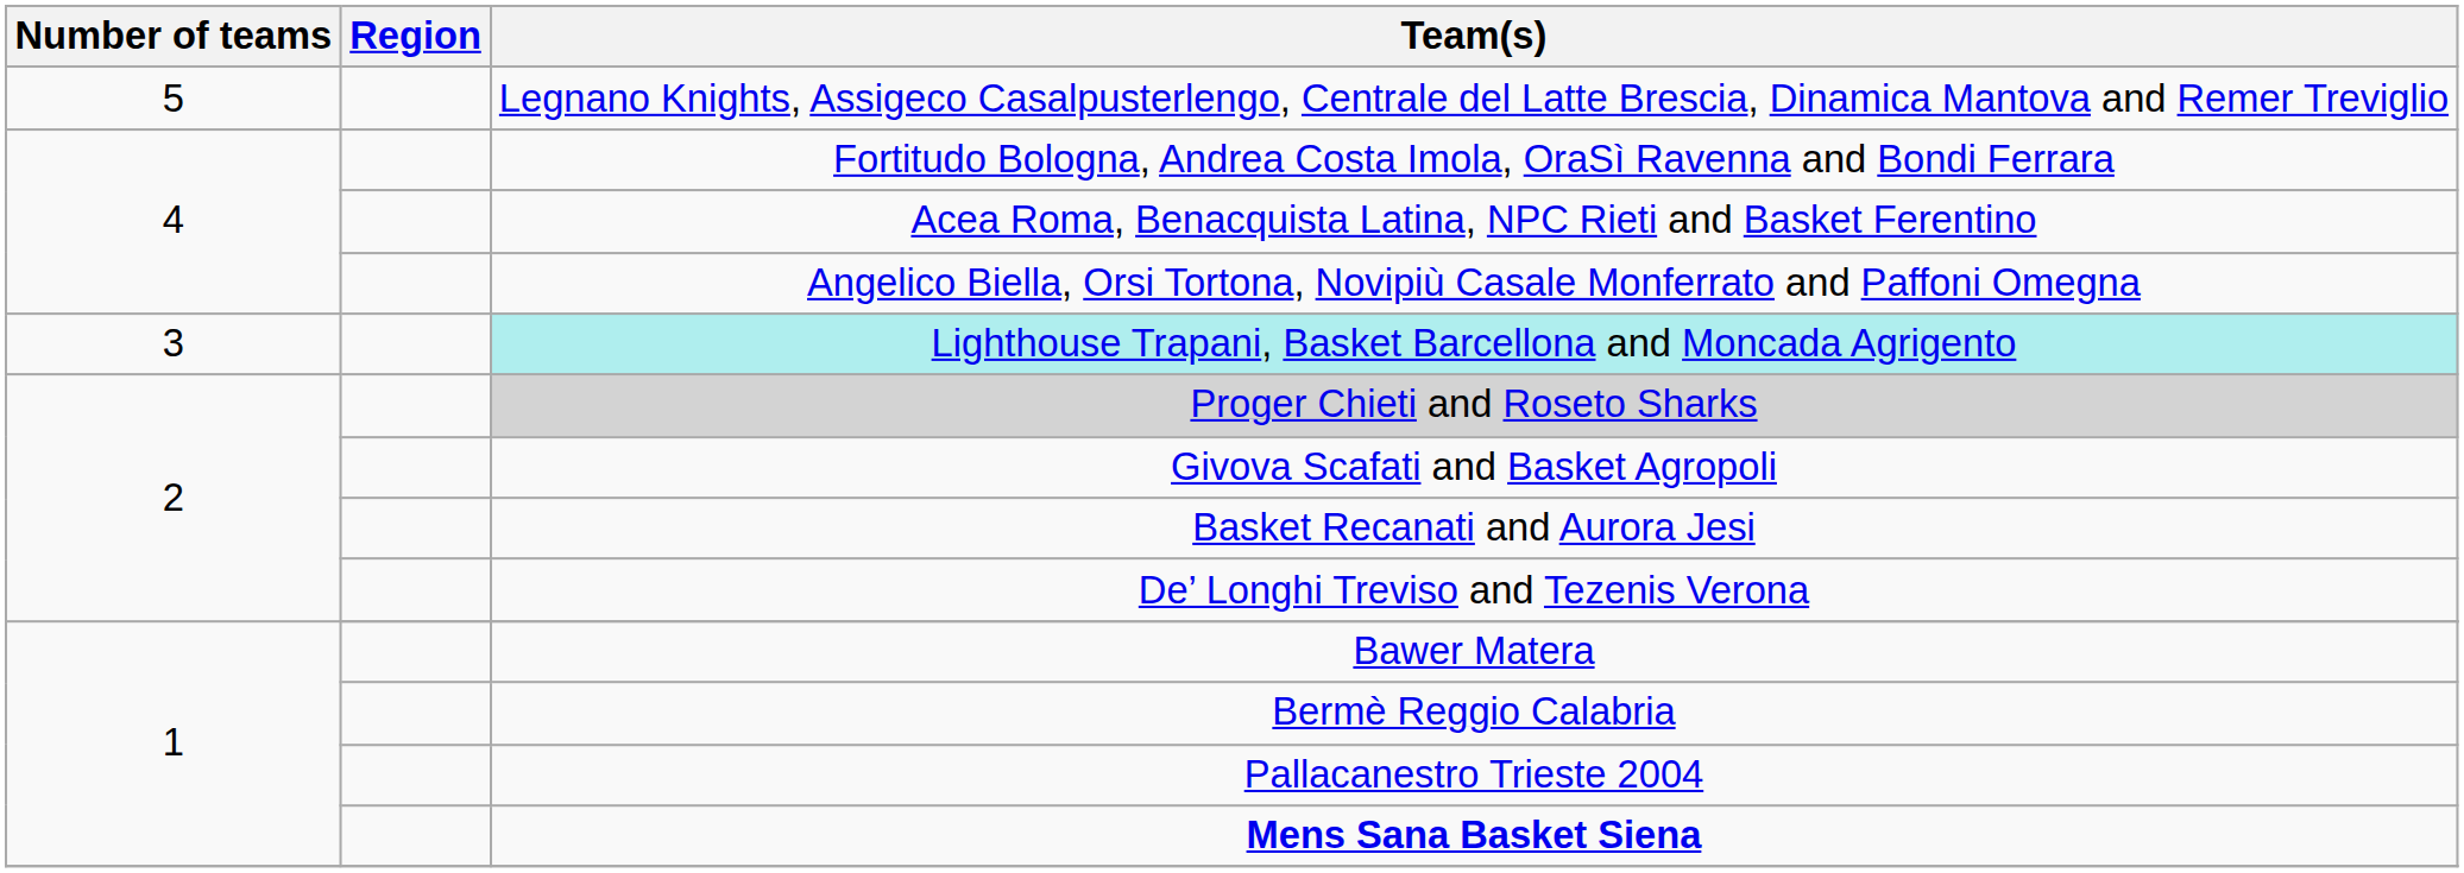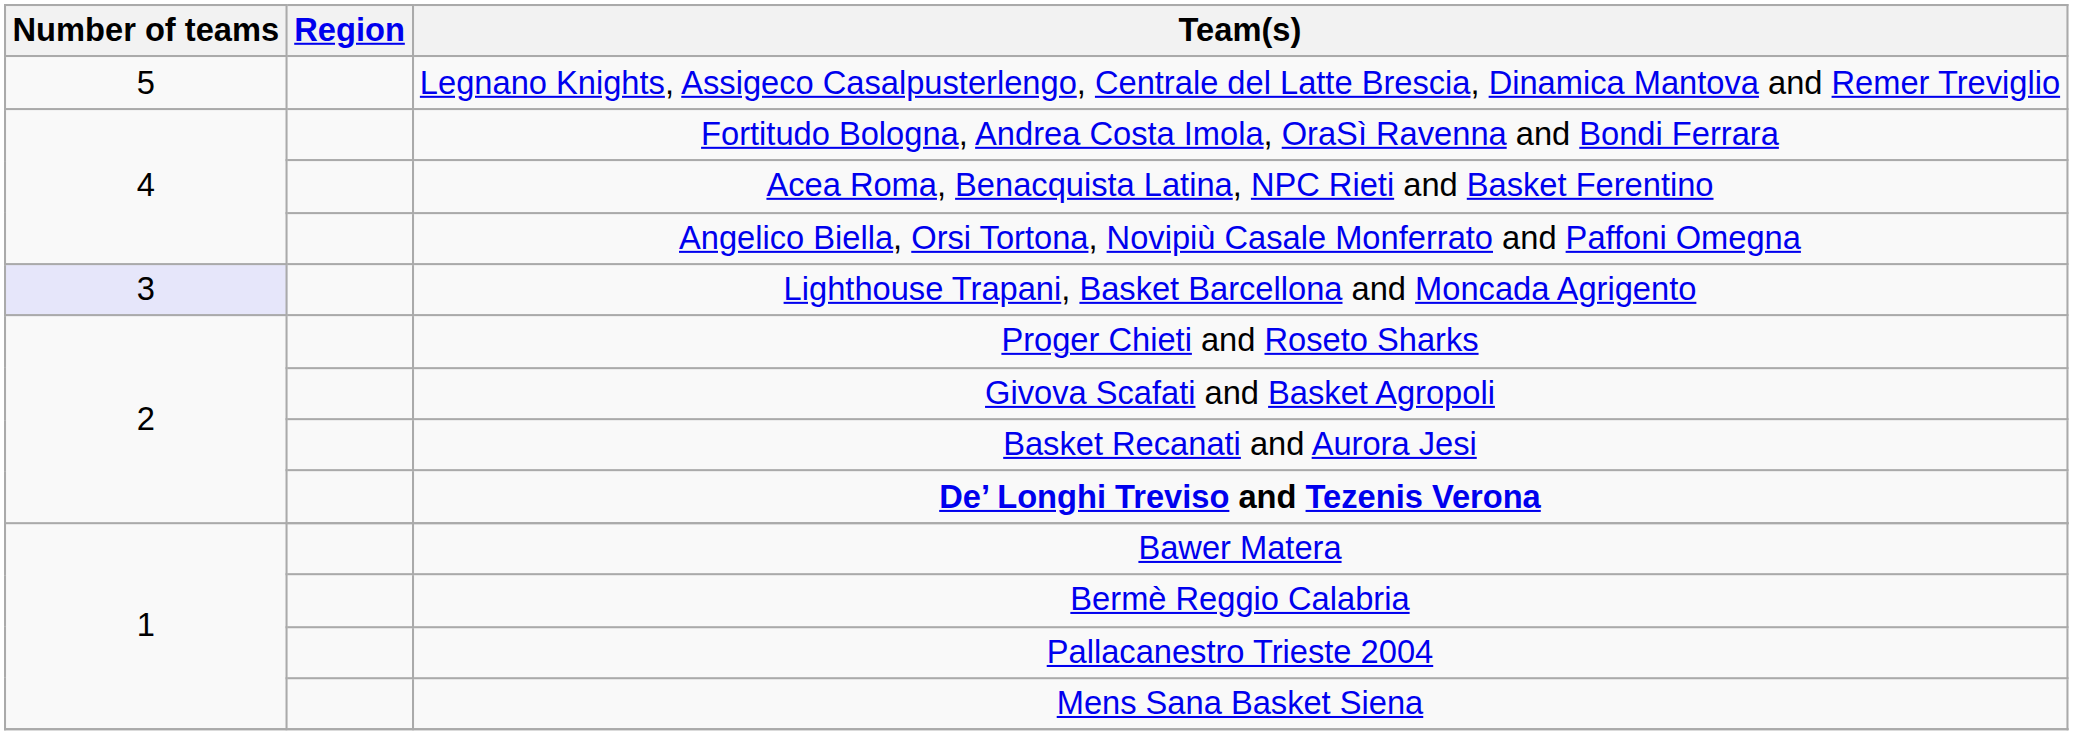Lighthouse Trapani, Basket Barcellona and Moncada Agrigento | Number of teams: no background -> lavender background
Lighthouse Trapani, Basket Barcellona and Moncada Agrigento | Team(s): paleturquoise background -> no background
Proger Chieti and Roseto Sharks | Team(s): lightgrey background -> no background
De’ Longhi Treviso and Tezenis Verona | Team(s): normal -> bold
Mens Sana Basket Siena | Team(s): bold -> normal
